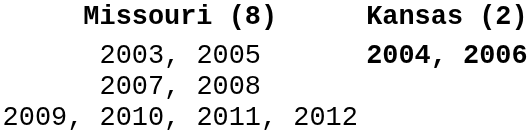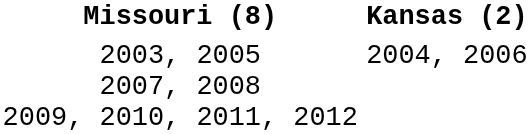2003, 2005 2007, 2008 2009, 2010, 2011, 2012 | Kansas (2): bold -> normal
